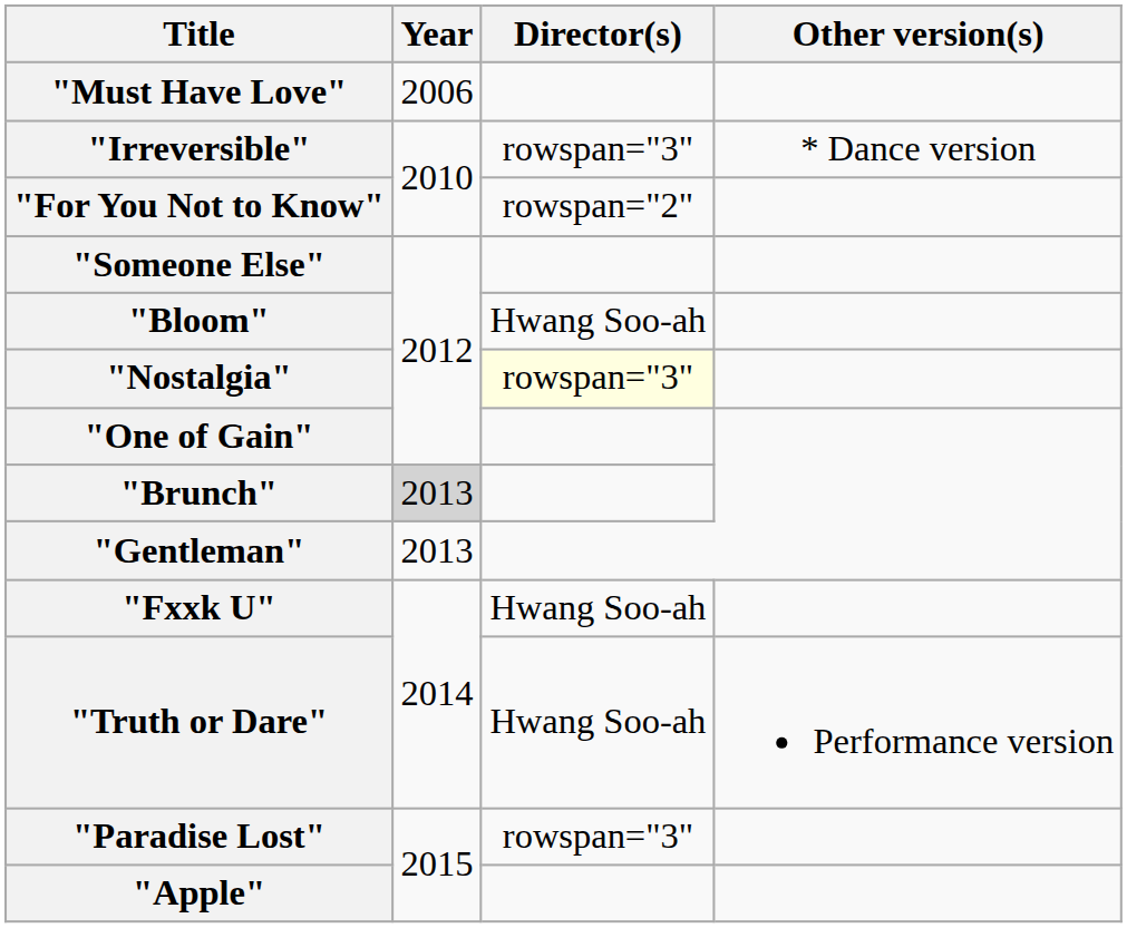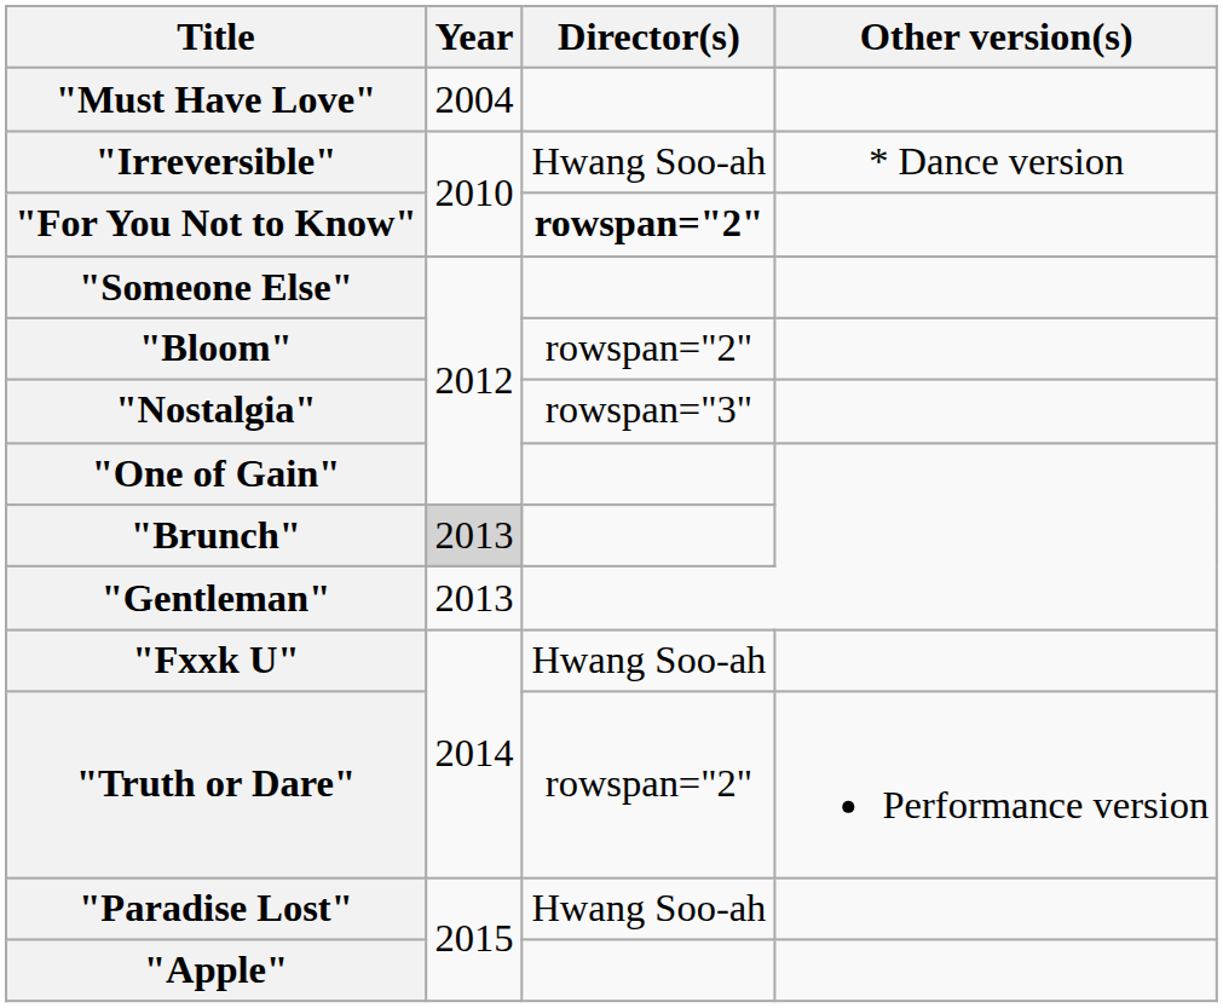"Must Have Love" | Year: 2006 -> 2004
"Irreversible" | Director(s): rowspan="3" -> Hwang Soo-ah
"For You Not to Know" | Director(s): normal -> bold
"Bloom" | Director(s): Hwang Soo-ah -> rowspan="2"
"Nostalgia" | Director(s): lightyellow background -> no background
"Truth or Dare" | Director(s): Hwang Soo-ah -> rowspan="2"
"Paradise Lost" | Director(s): rowspan="3" -> Hwang Soo-ah
